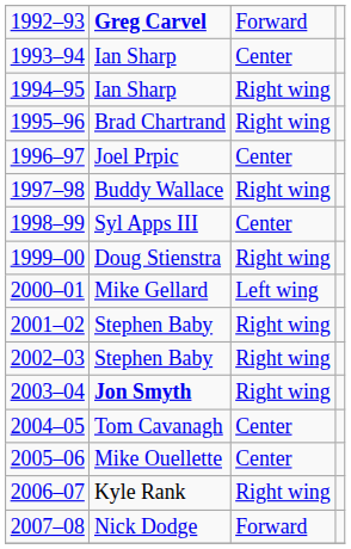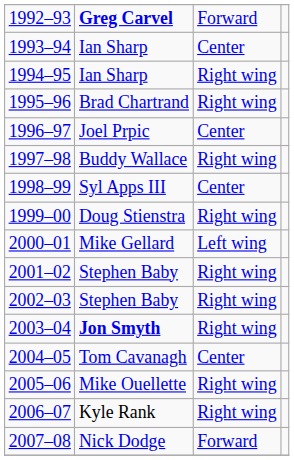2005–06 | column 3: Center -> Right wing
